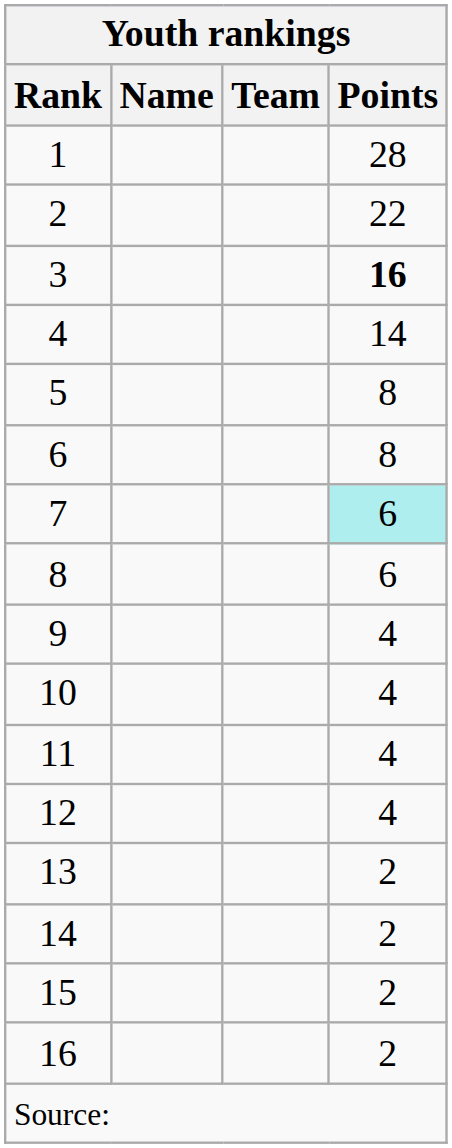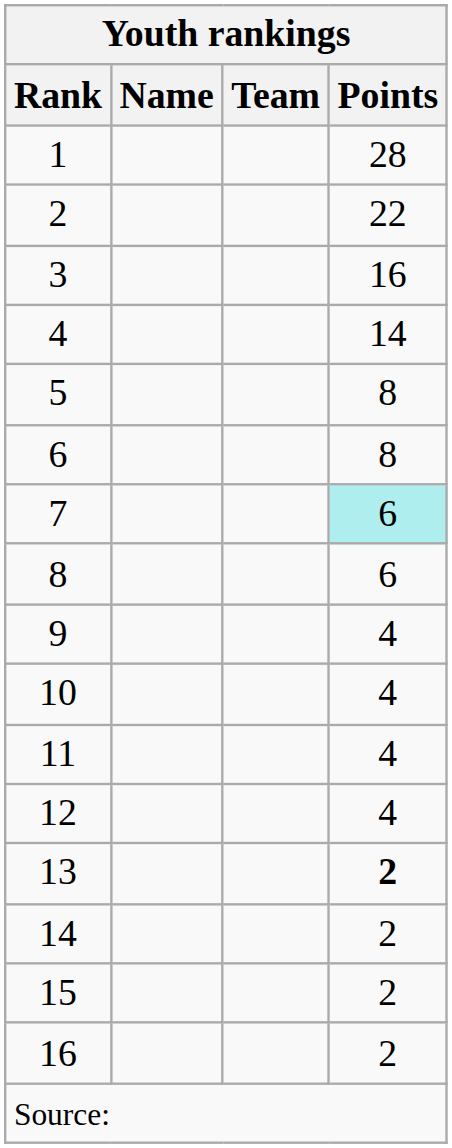3 | Points: bold -> normal
13 | Points: normal -> bold
